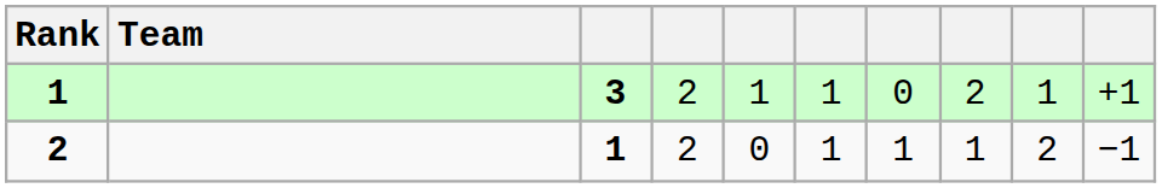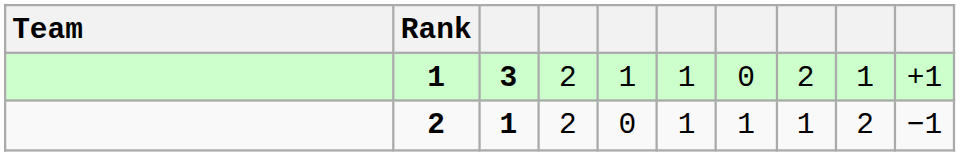columns swapped: Rank <-> Team
